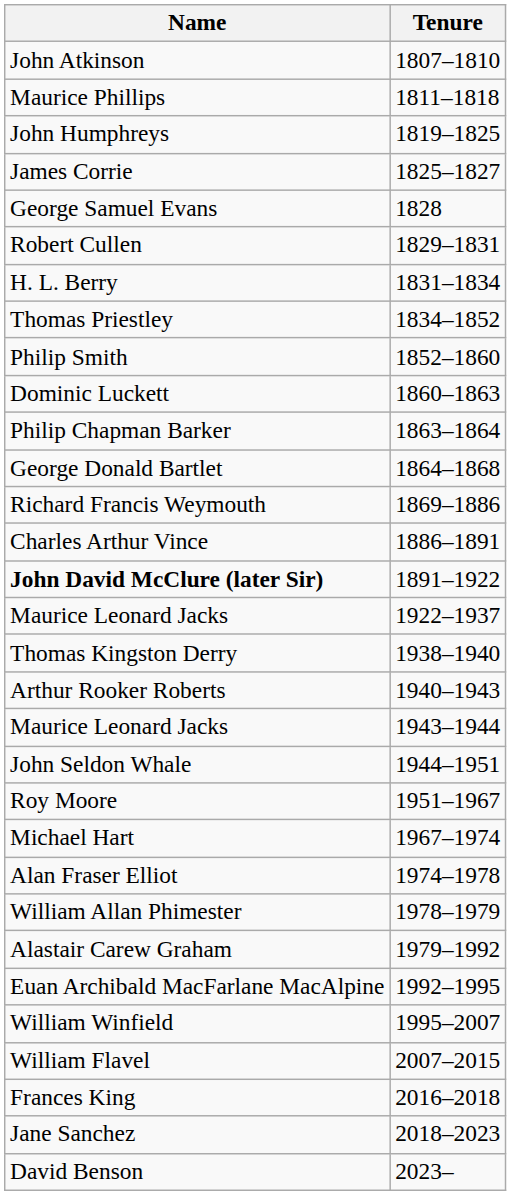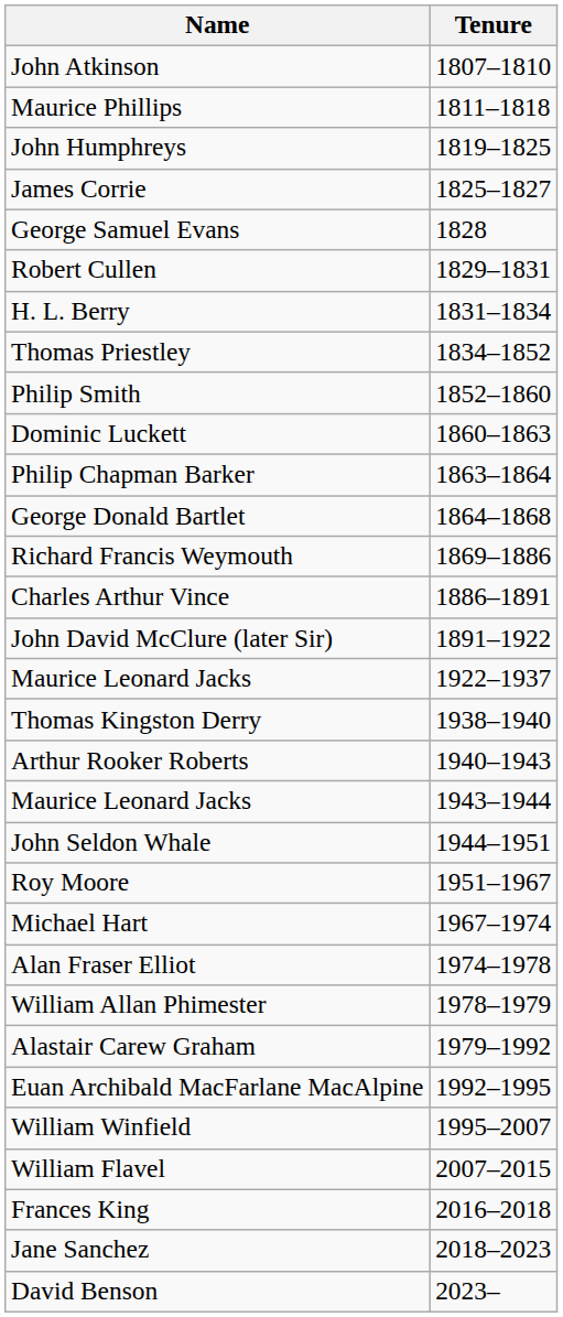row 16 | Name: bold -> normal
